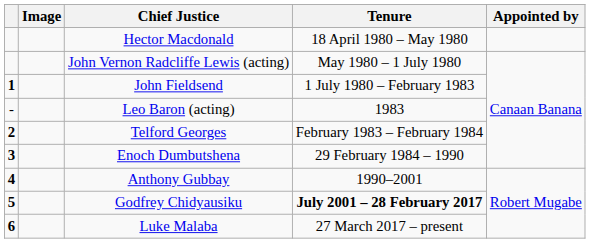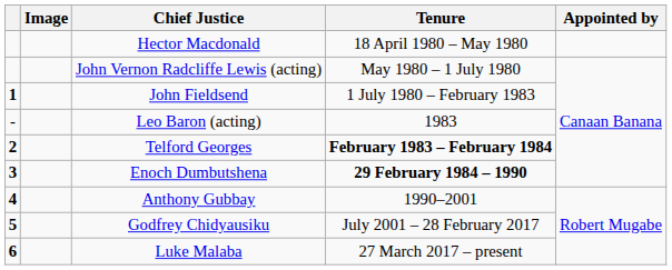Telford Georges | Tenure: normal -> bold
Enoch Dumbutshena | Tenure: normal -> bold
Godfrey Chidyausiku | Tenure: bold -> normal
